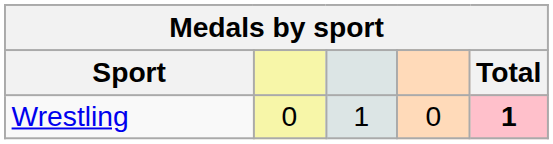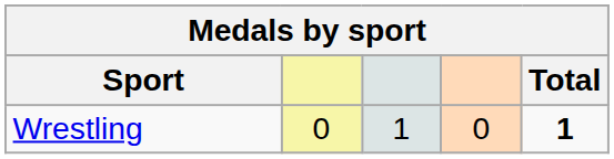Wrestling | Total: pink background -> no background
